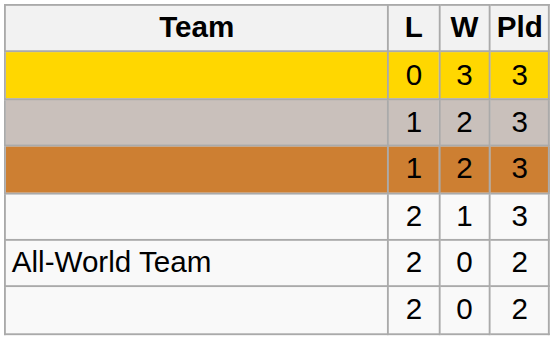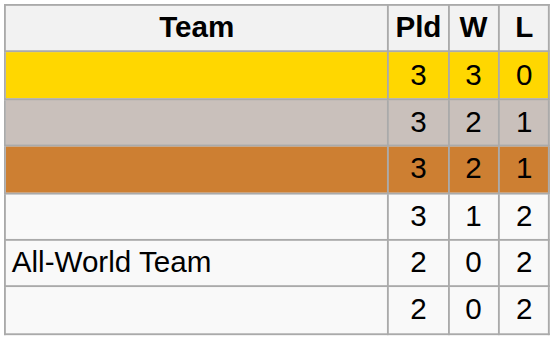columns swapped: Pld <-> L
